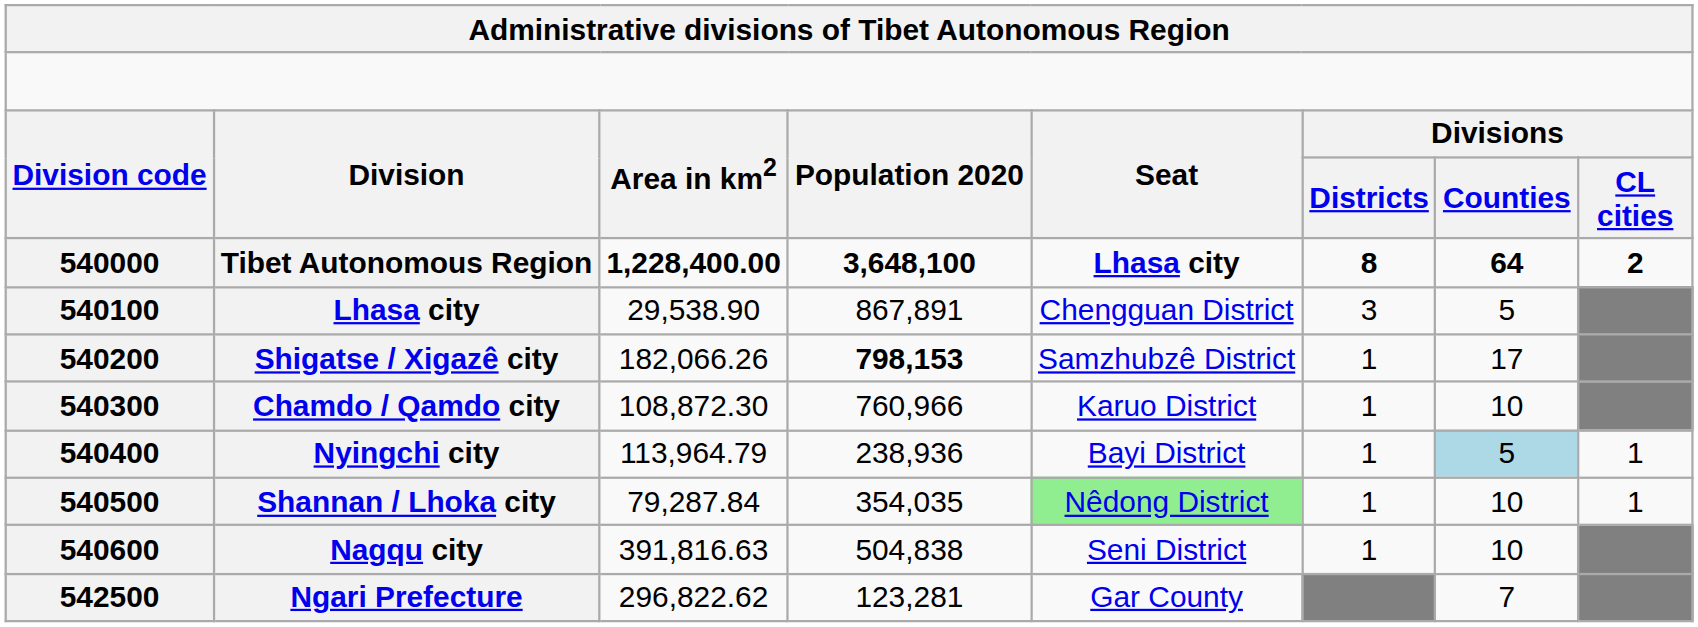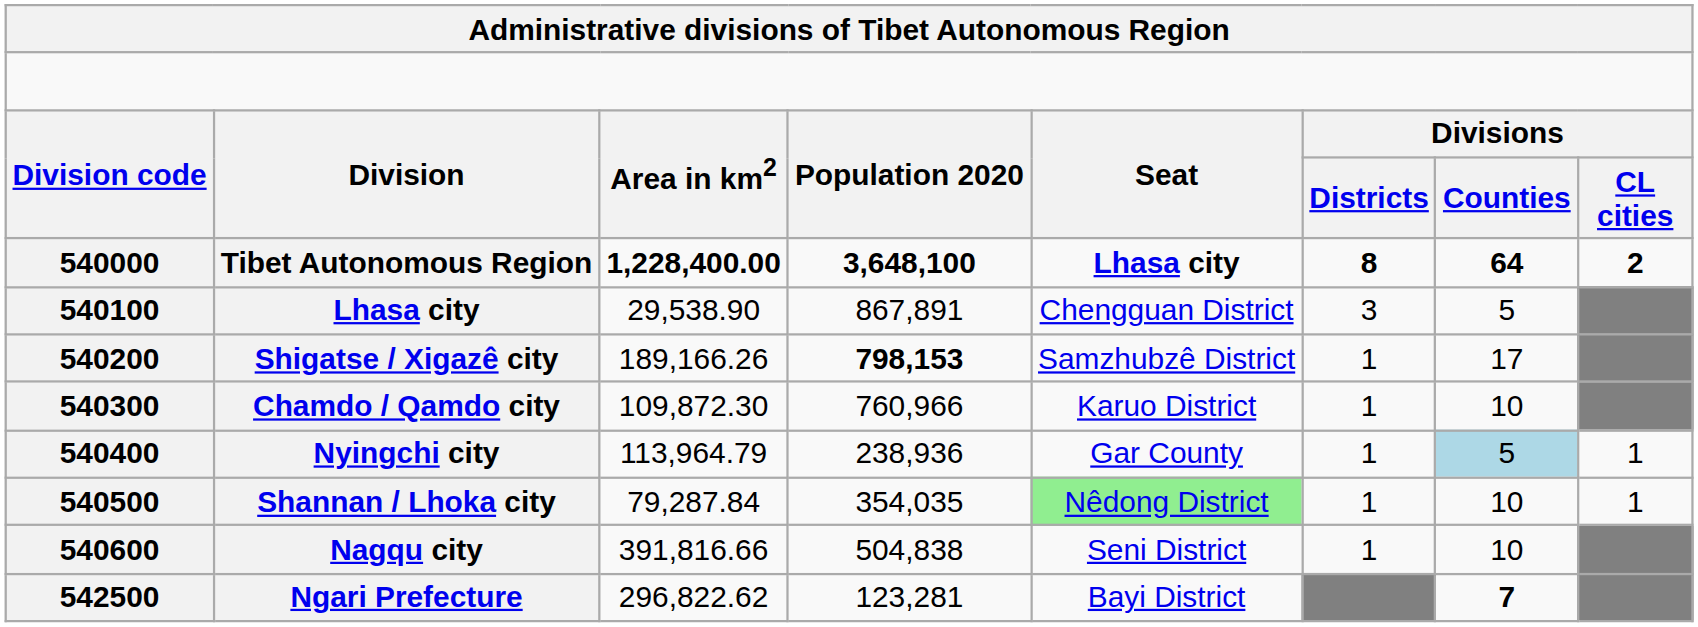Shigatse / Xigazê city | column 3: 182,066.26 -> 189,166.26
Chamdo / Qamdo city | column 3: 108,872.30 -> 109,872.30
Nyingchi city | column 5: Bayi District -> Gar County
Nagqu city | column 3: 391,816.63 -> 391,816.66
Ngari Prefecture | column 5: Gar County -> Bayi District
Ngari Prefecture | column 7: normal -> bold
